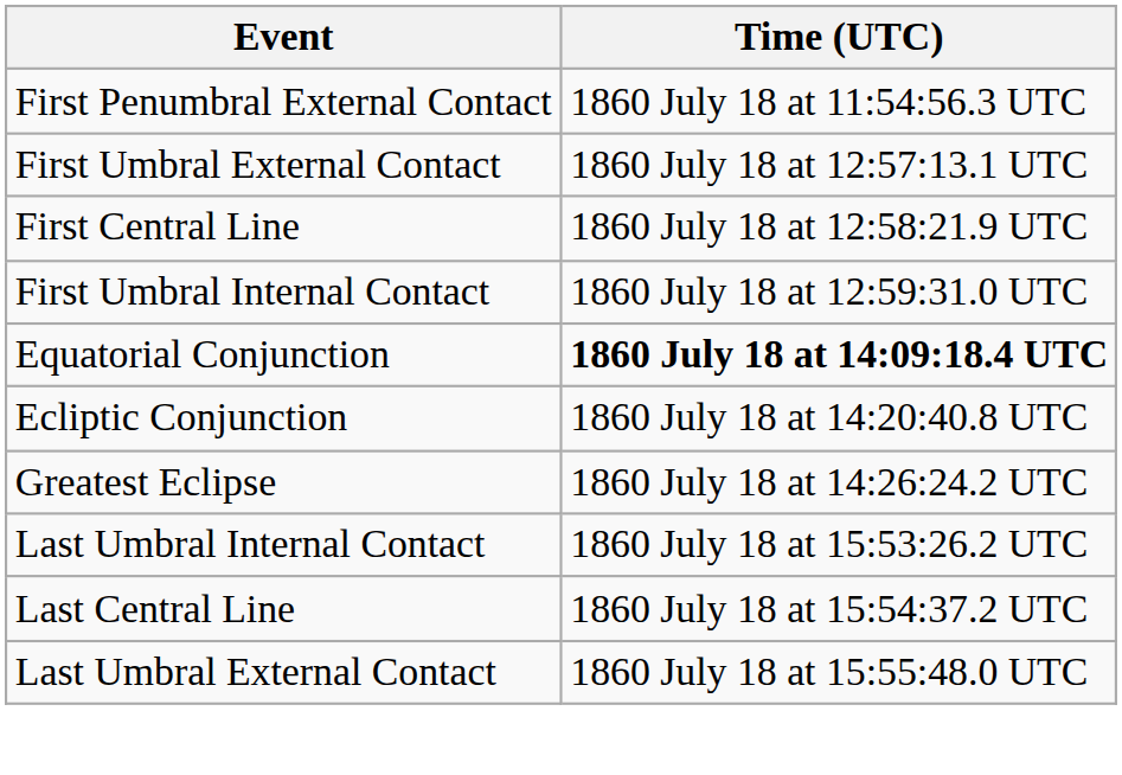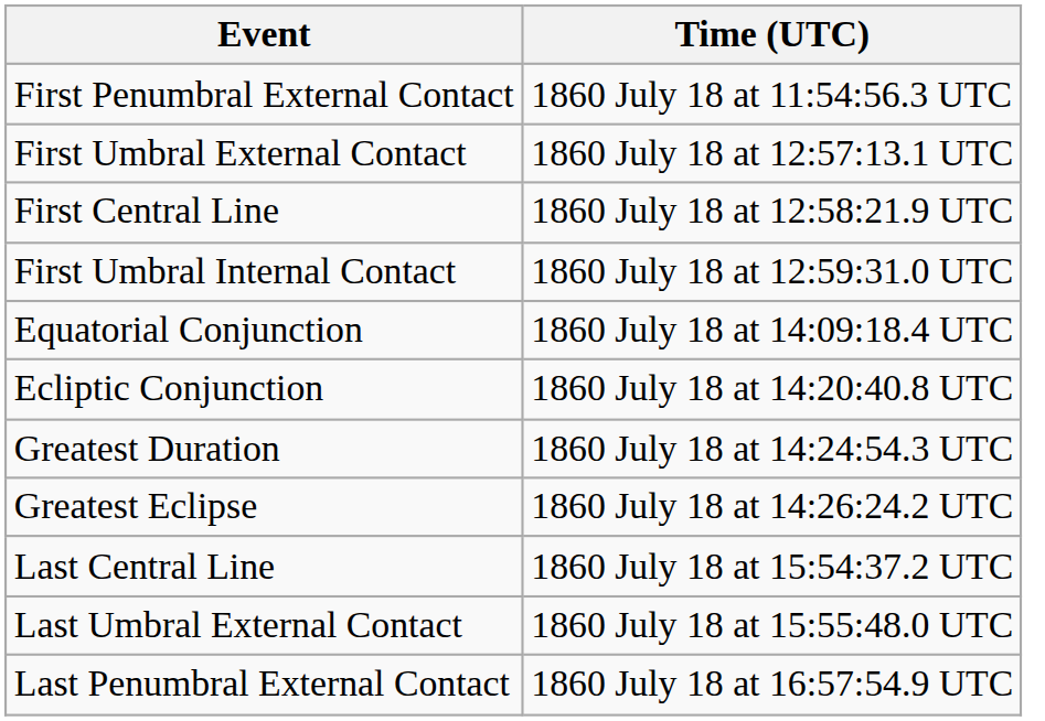Equatorial Conjunction | Time (UTC): bold -> normal
+ row: Greatest Duration | 1860 July 18 at 14:24:54.3 UTC
- row: Last Umbral Internal Contact | 1860 July 18 at 15:53:26.2 UTC
+ row: Last Penumbral External Contact | 1860 July 18 at 16:57:54.9 UTC
